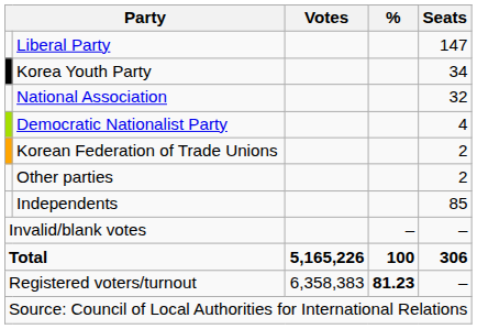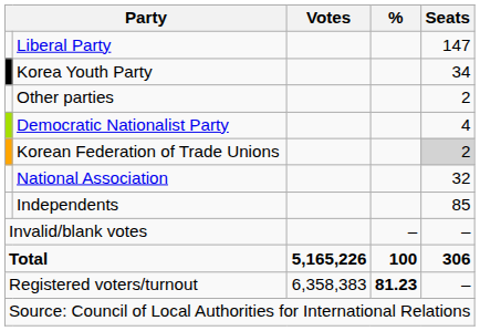rows swapped: National Association <-> Other parties
Korean Federation of Trade Unions | Seats: no background -> lightgrey background
